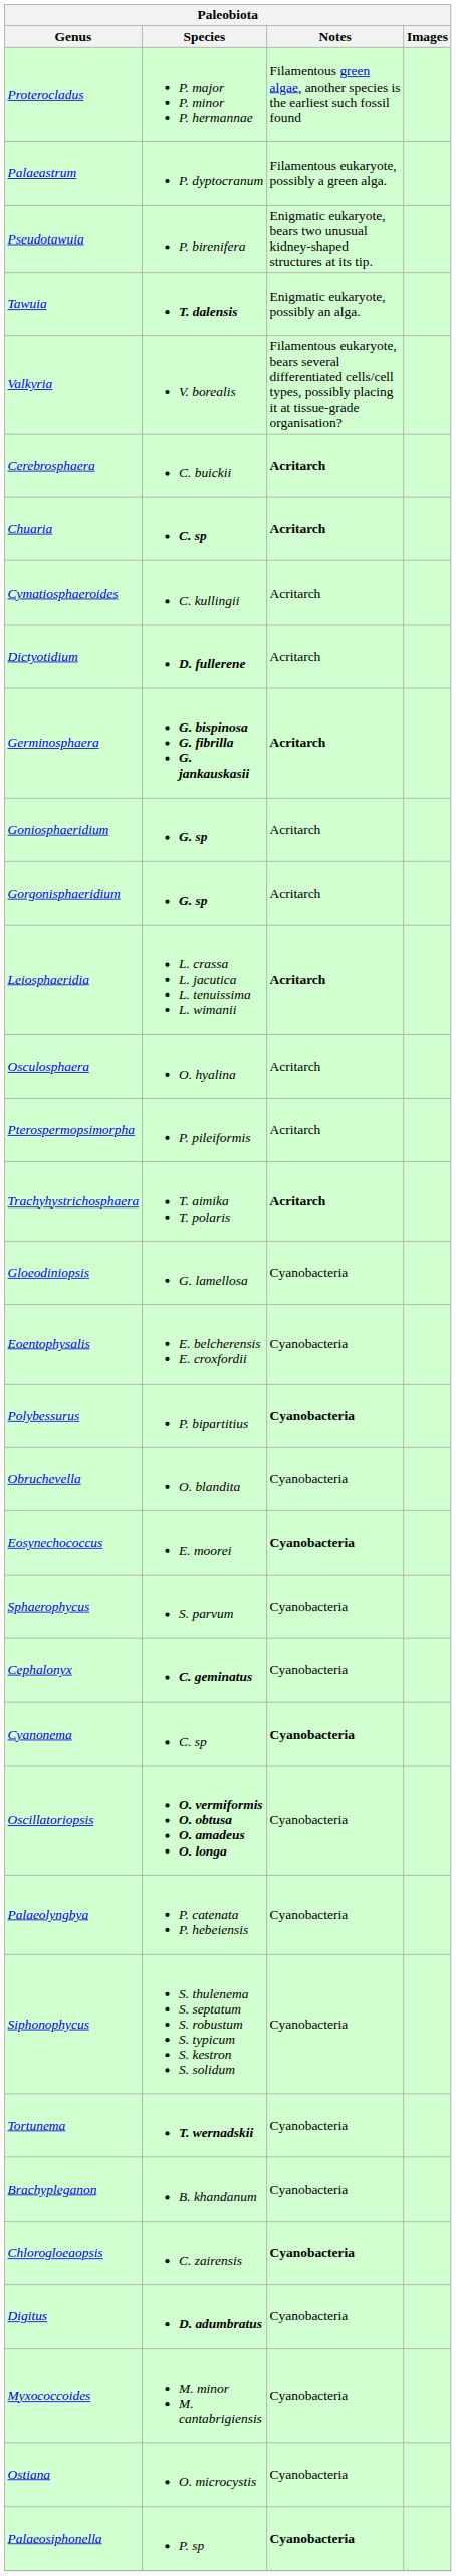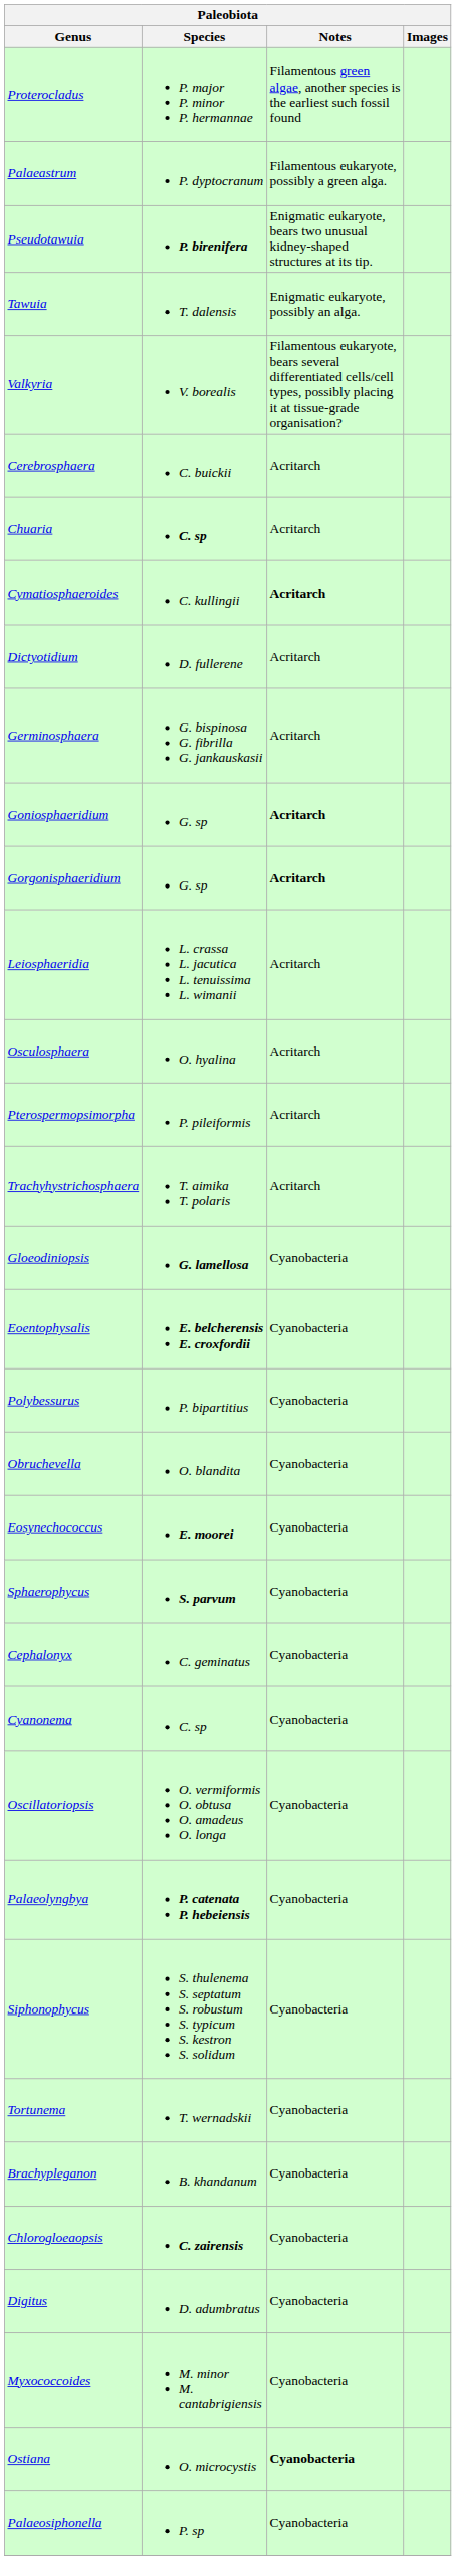Pseudotawuia | Species: normal -> bold
Tawuia | Species: bold -> normal
Cerebrosphaera | Notes: bold -> normal
Chuaria | Notes: bold -> normal
Cymatiosphaeroides | Notes: normal -> bold
Dictyotidium | Species: bold -> normal
Germinosphaera | Species: bold -> normal
Germinosphaera | Notes: bold -> normal
Goniosphaeridium | Species: bold -> normal
Goniosphaeridium | Notes: normal -> bold
Gorgonisphaeridium | Species: bold -> normal
Gorgonisphaeridium | Notes: normal -> bold
Leiosphaeridia | Notes: bold -> normal
Trachyhystrichosphaera | Notes: bold -> normal
Gloeodiniopsis | Species: normal -> bold
Eoentophysalis | Species: normal -> bold
Polybessurus | Notes: bold -> normal
Eosynechococcus | Species: normal -> bold
Eosynechococcus | Notes: bold -> normal
Sphaerophycus | Species: normal -> bold
Cephalonyx | Species: bold -> normal
Cyanonema | Notes: bold -> normal
Oscillatoriopsis | Species: bold -> normal
Palaeolyngbya | Species: normal -> bold
Tortunema | Species: bold -> normal
Chlorogloeaopsis | Species: normal -> bold
Chlorogloeaopsis | Notes: bold -> normal
Digitus | Species: bold -> normal
Ostiana | Notes: normal -> bold
Palaeosiphonella | Notes: bold -> normal
